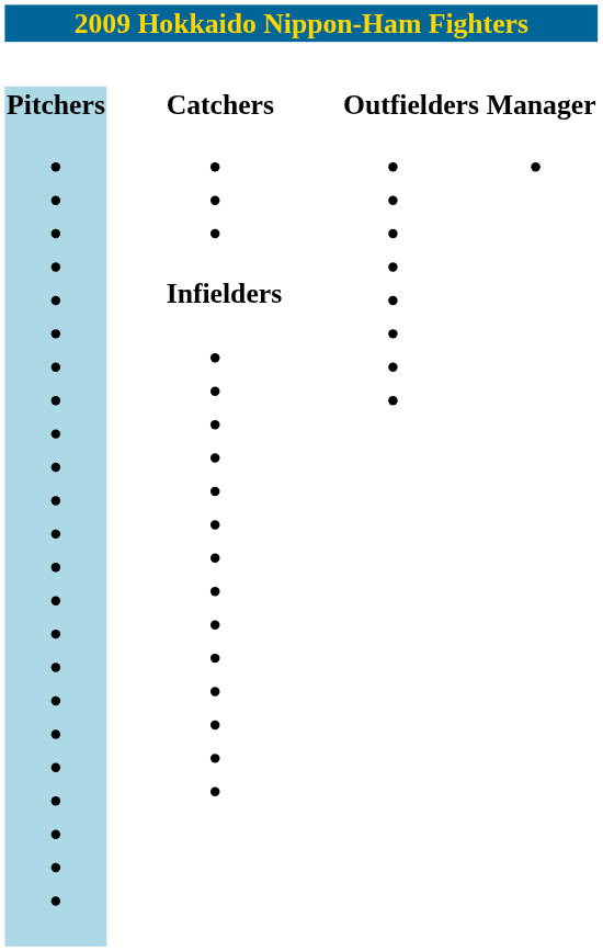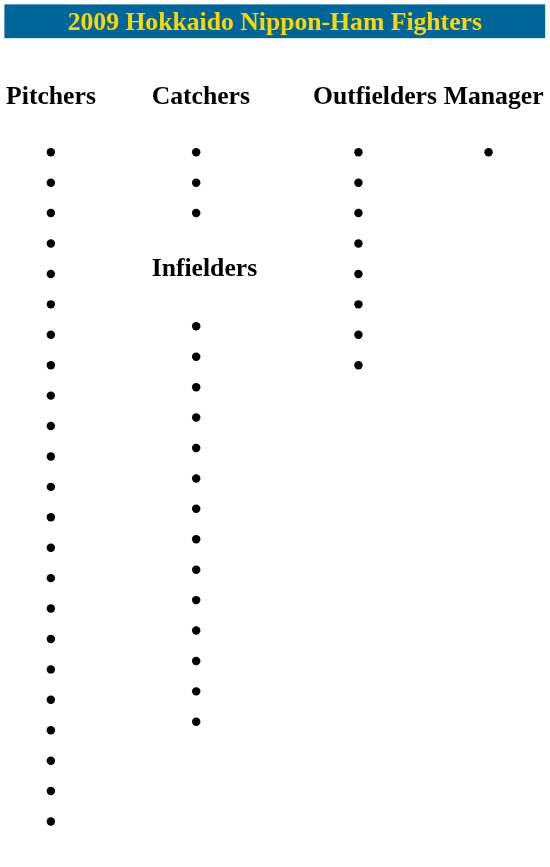Pitchers | column 1: lightblue background -> no background
